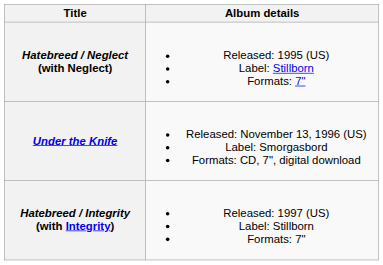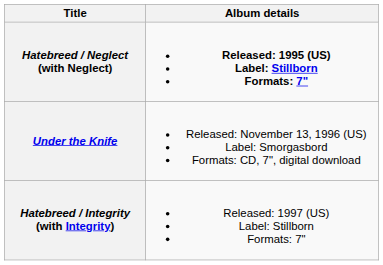Hatebreed / Neglect (with Neglect) | Album details: normal -> bold
